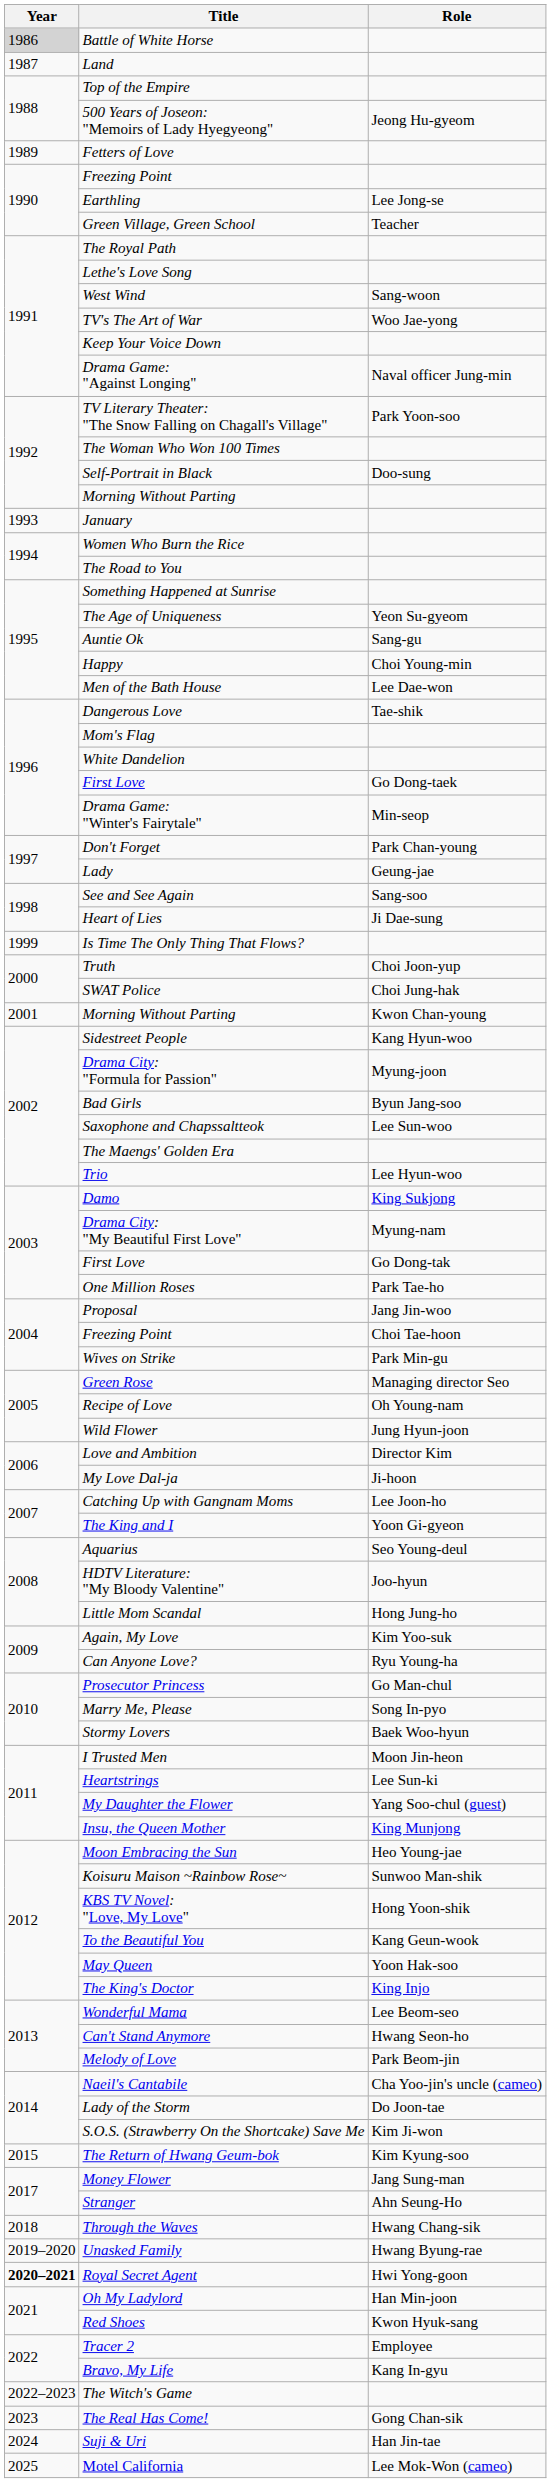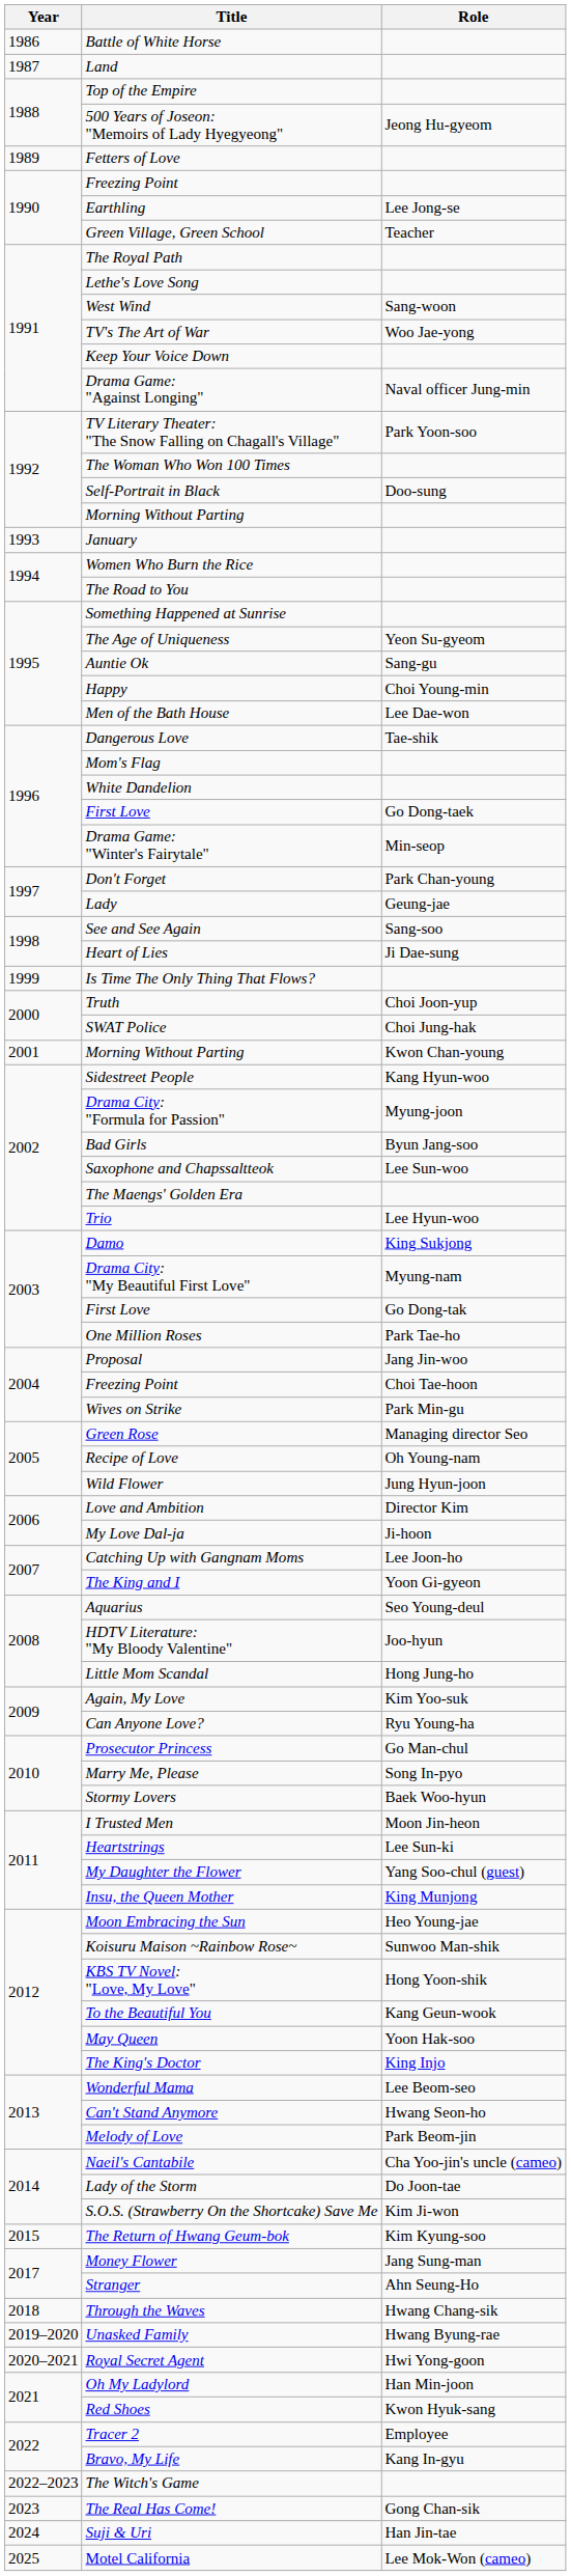Battle of White Horse | Year: lightgrey background -> no background
Royal Secret Agent | Year: bold -> normal
